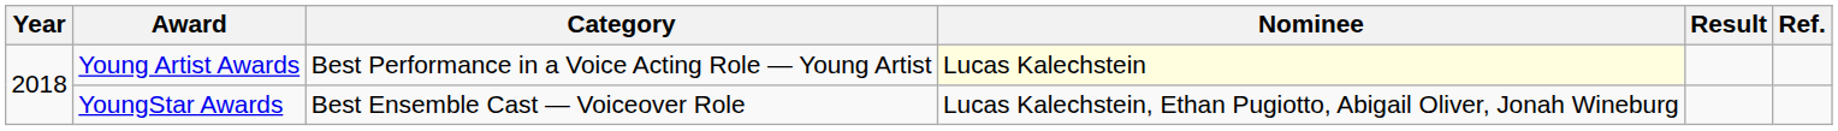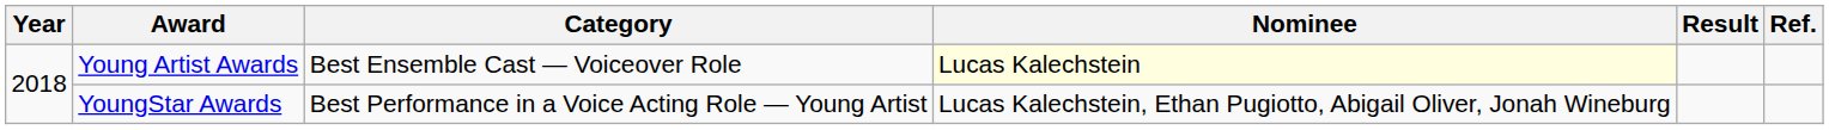Young Artist Awards | Category: Best Performance in a Voice Acting Role — Young Artist -> Best Ensemble Cast — Voiceover Role
YoungStar Awards | Category: Best Ensemble Cast — Voiceover Role -> Best Performance in a Voice Acting Role — Young Artist
